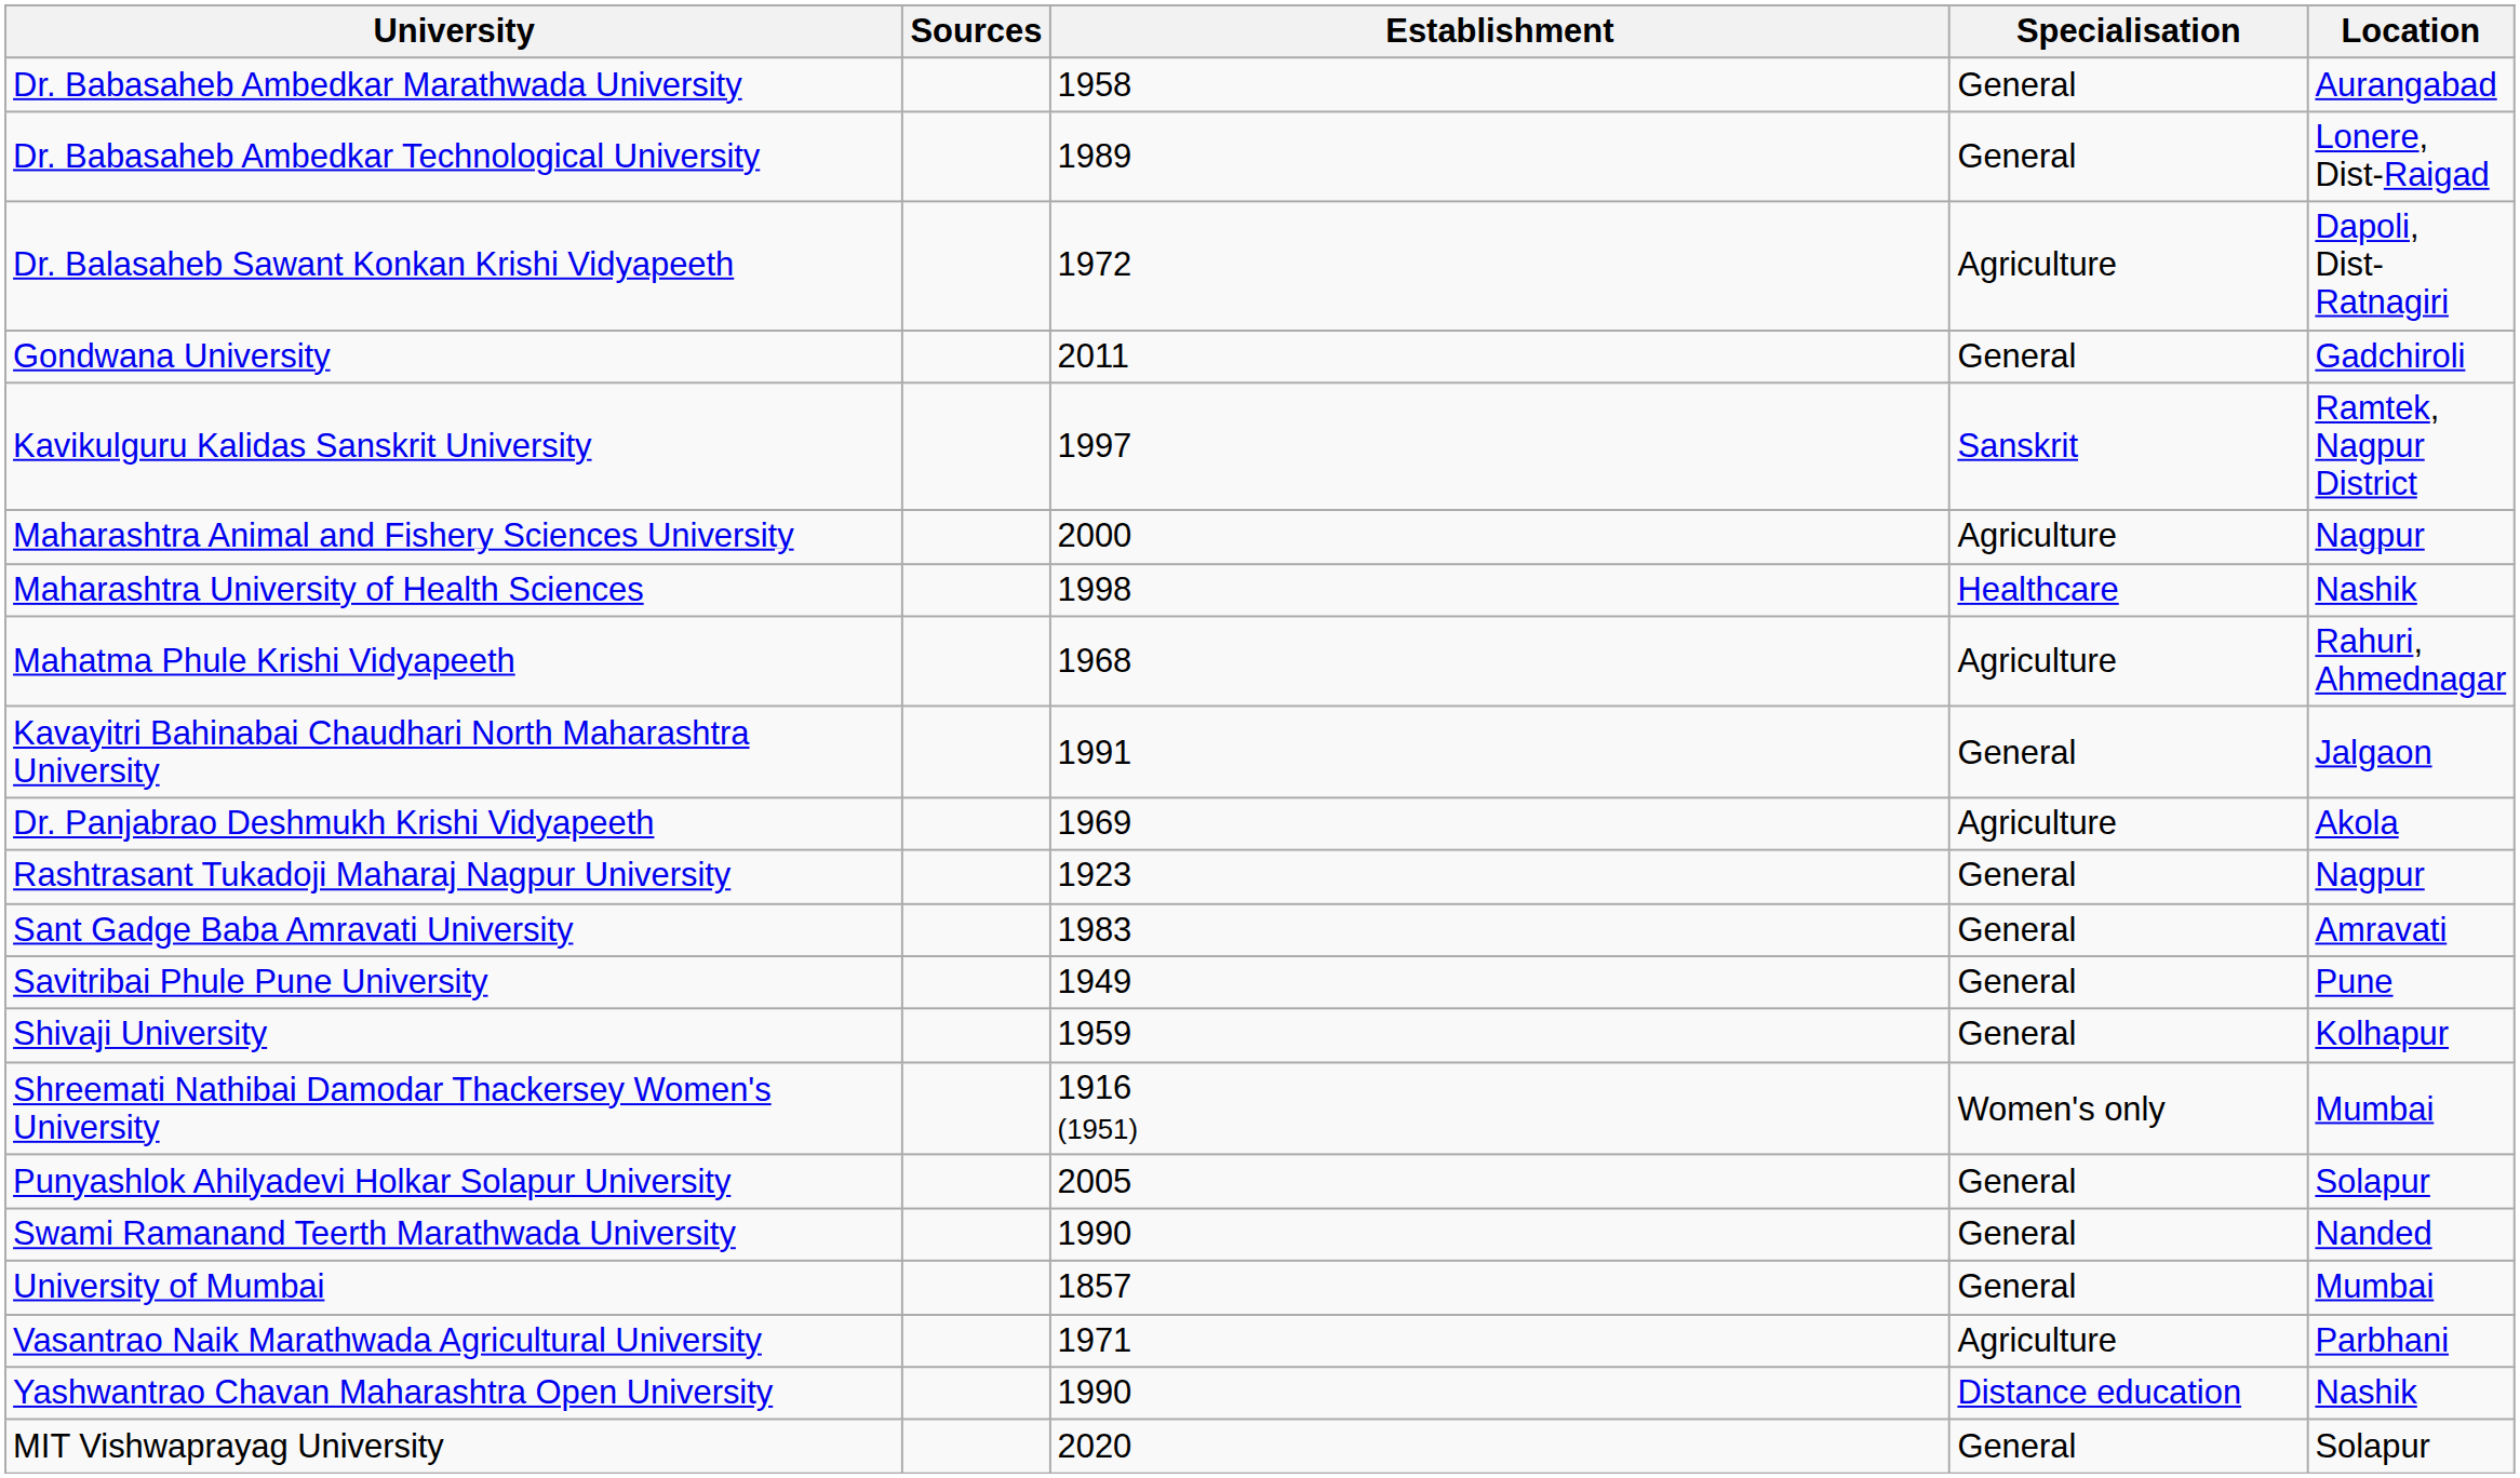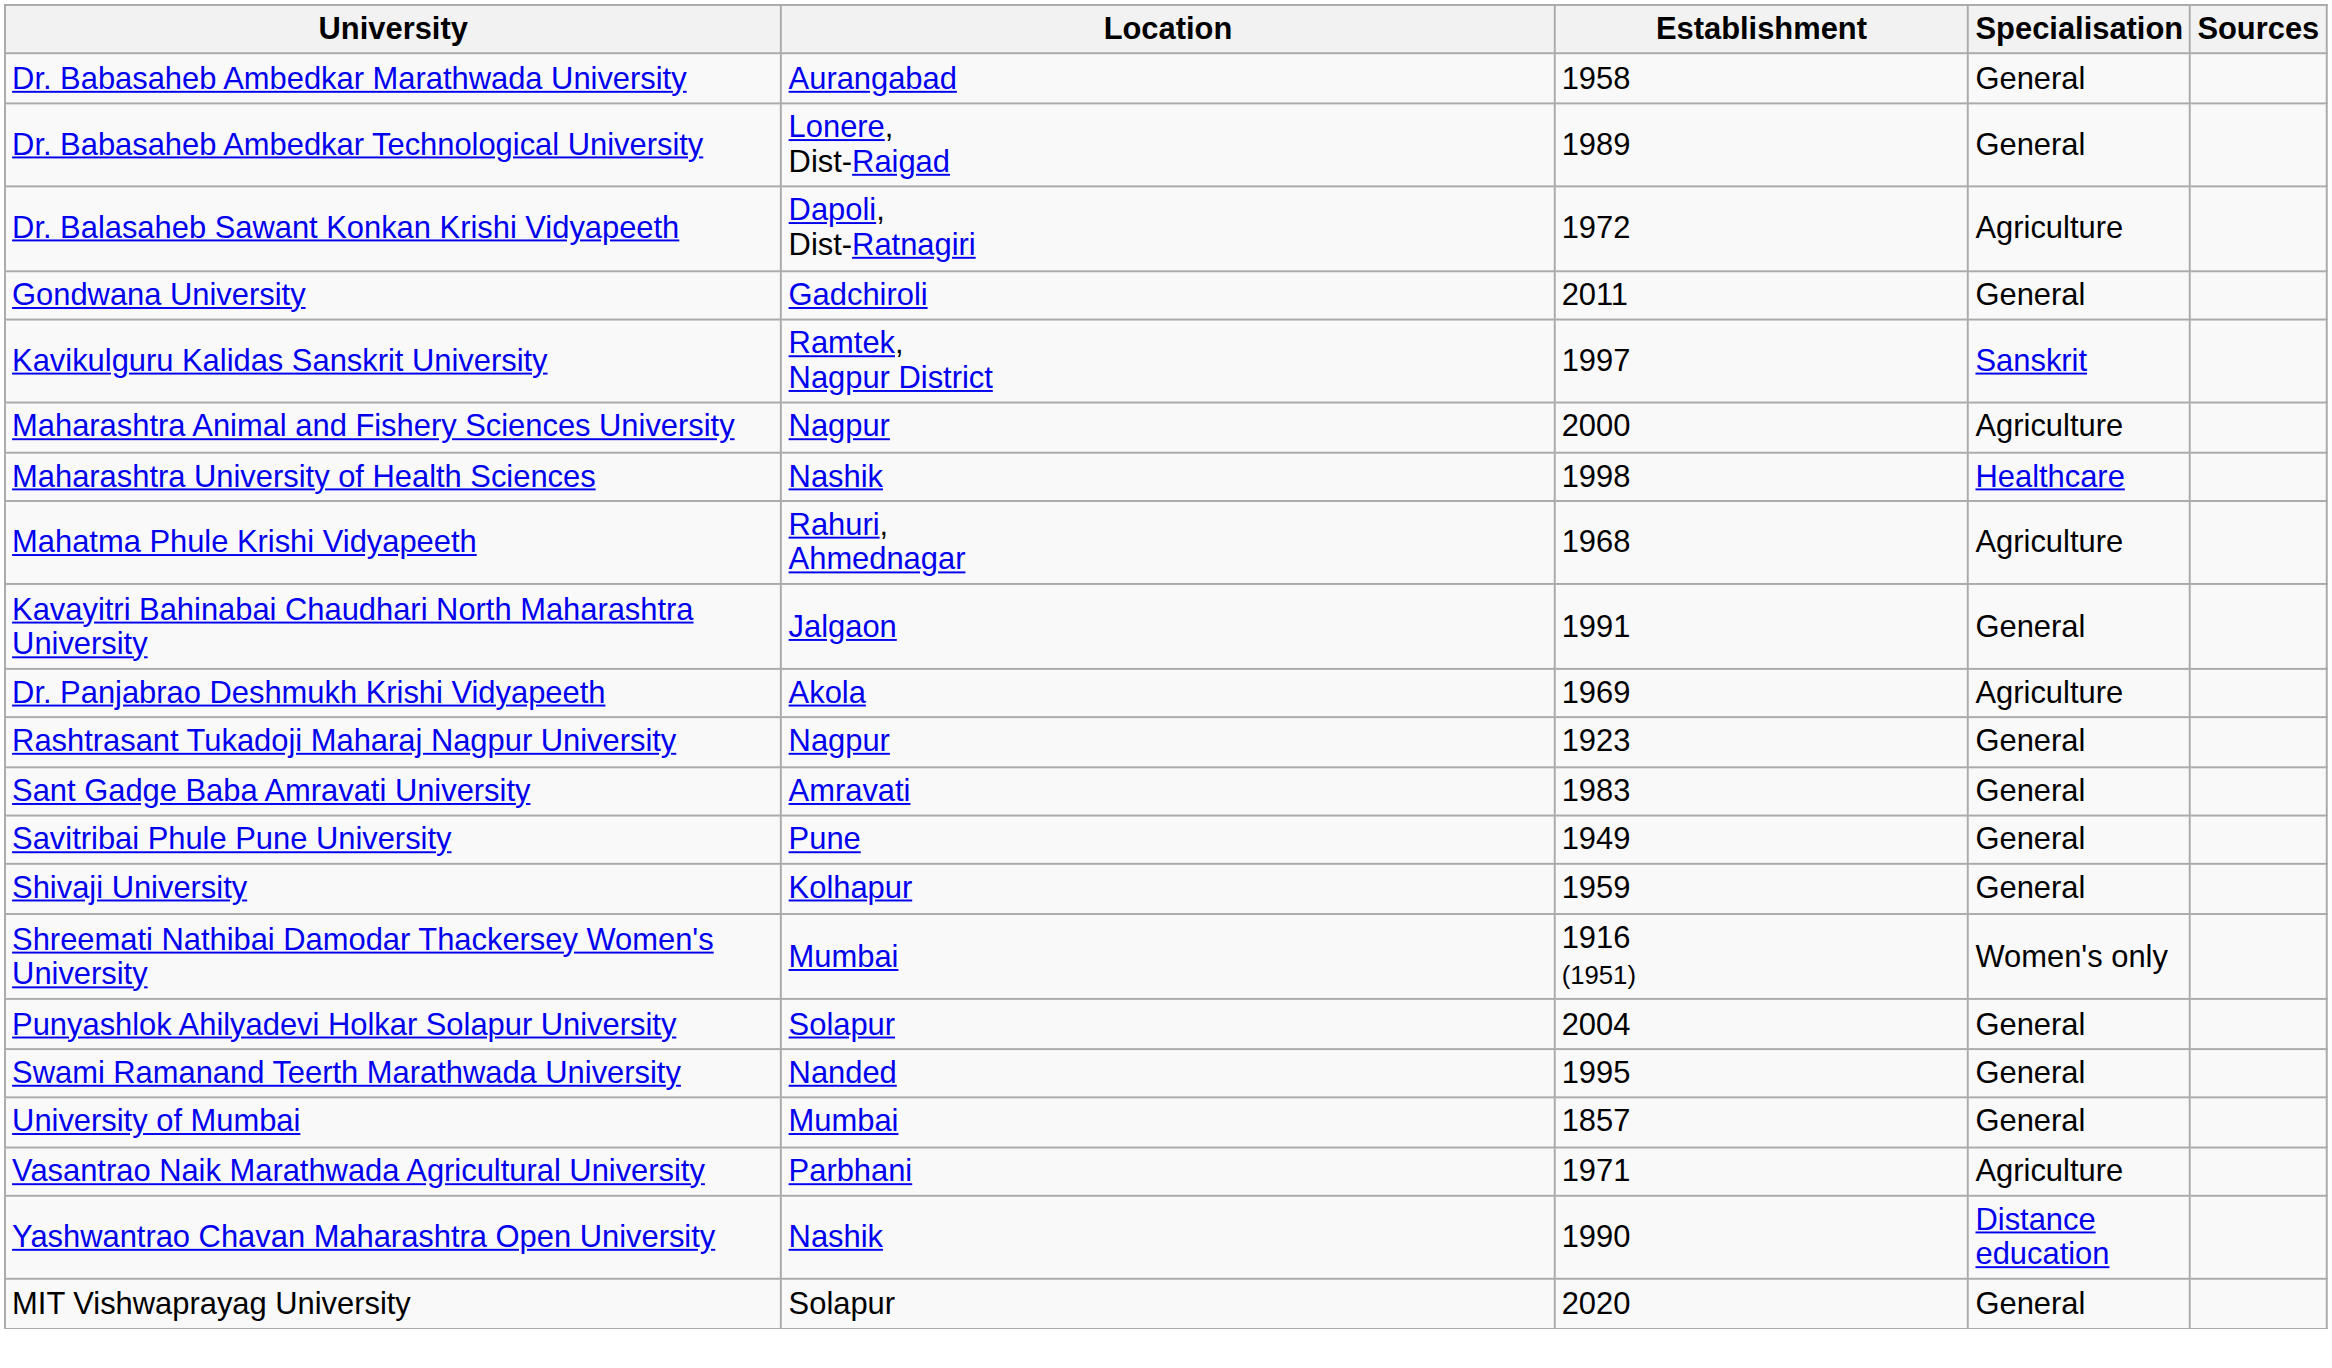columns swapped: Location <-> Sources
Punyashlok Ahilyadevi Holkar Solapur University | Establishment: 2005 -> 2004
Swami Ramanand Teerth Marathwada University | Establishment: 1990 -> 1995
